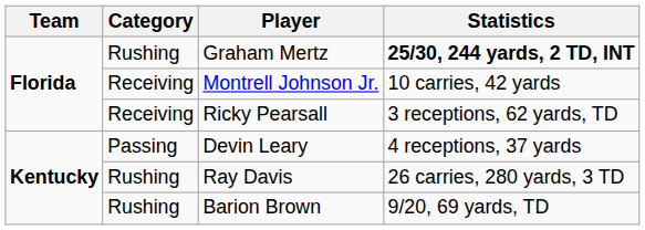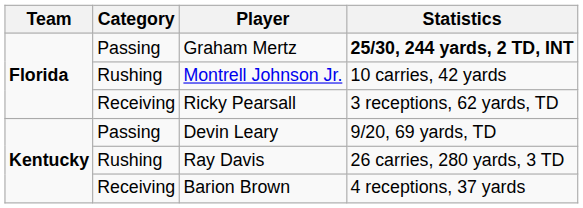Graham Mertz | Category: Rushing -> Passing
Montrell Johnson Jr. | Category: Receiving -> Rushing
Devin Leary | Statistics: 4 receptions, 37 yards -> 9/20, 69 yards, TD
Barion Brown | Category: Rushing -> Receiving
Barion Brown | Statistics: 9/20, 69 yards, TD -> 4 receptions, 37 yards
